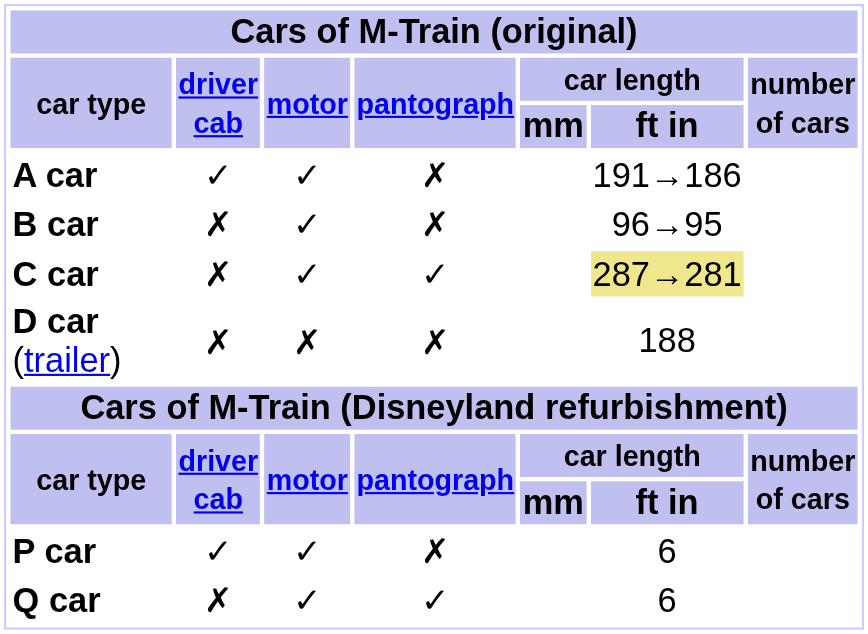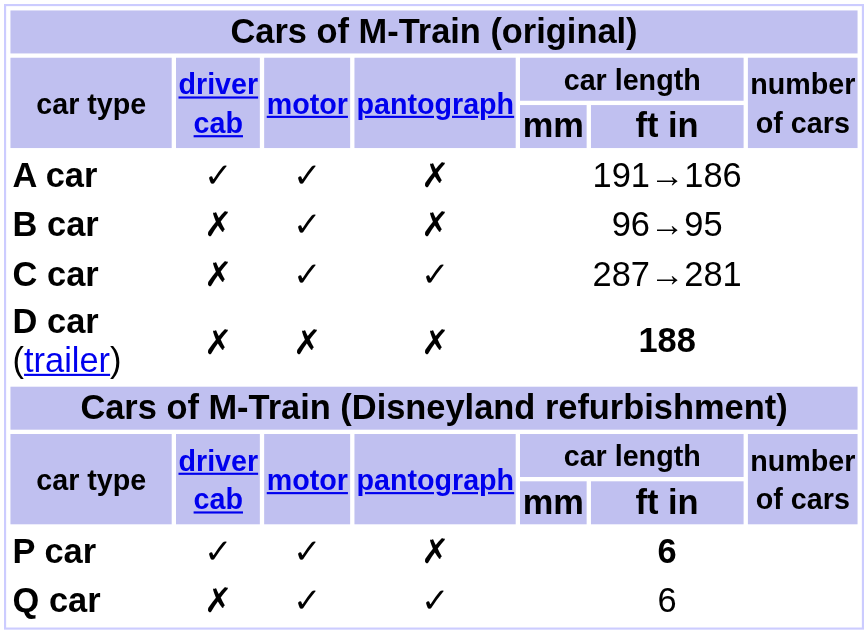C car | car length / ft in: khaki background -> no background
D car (trailer) | car length / ft in: normal -> bold
P car | car length / ft in: normal -> bold
